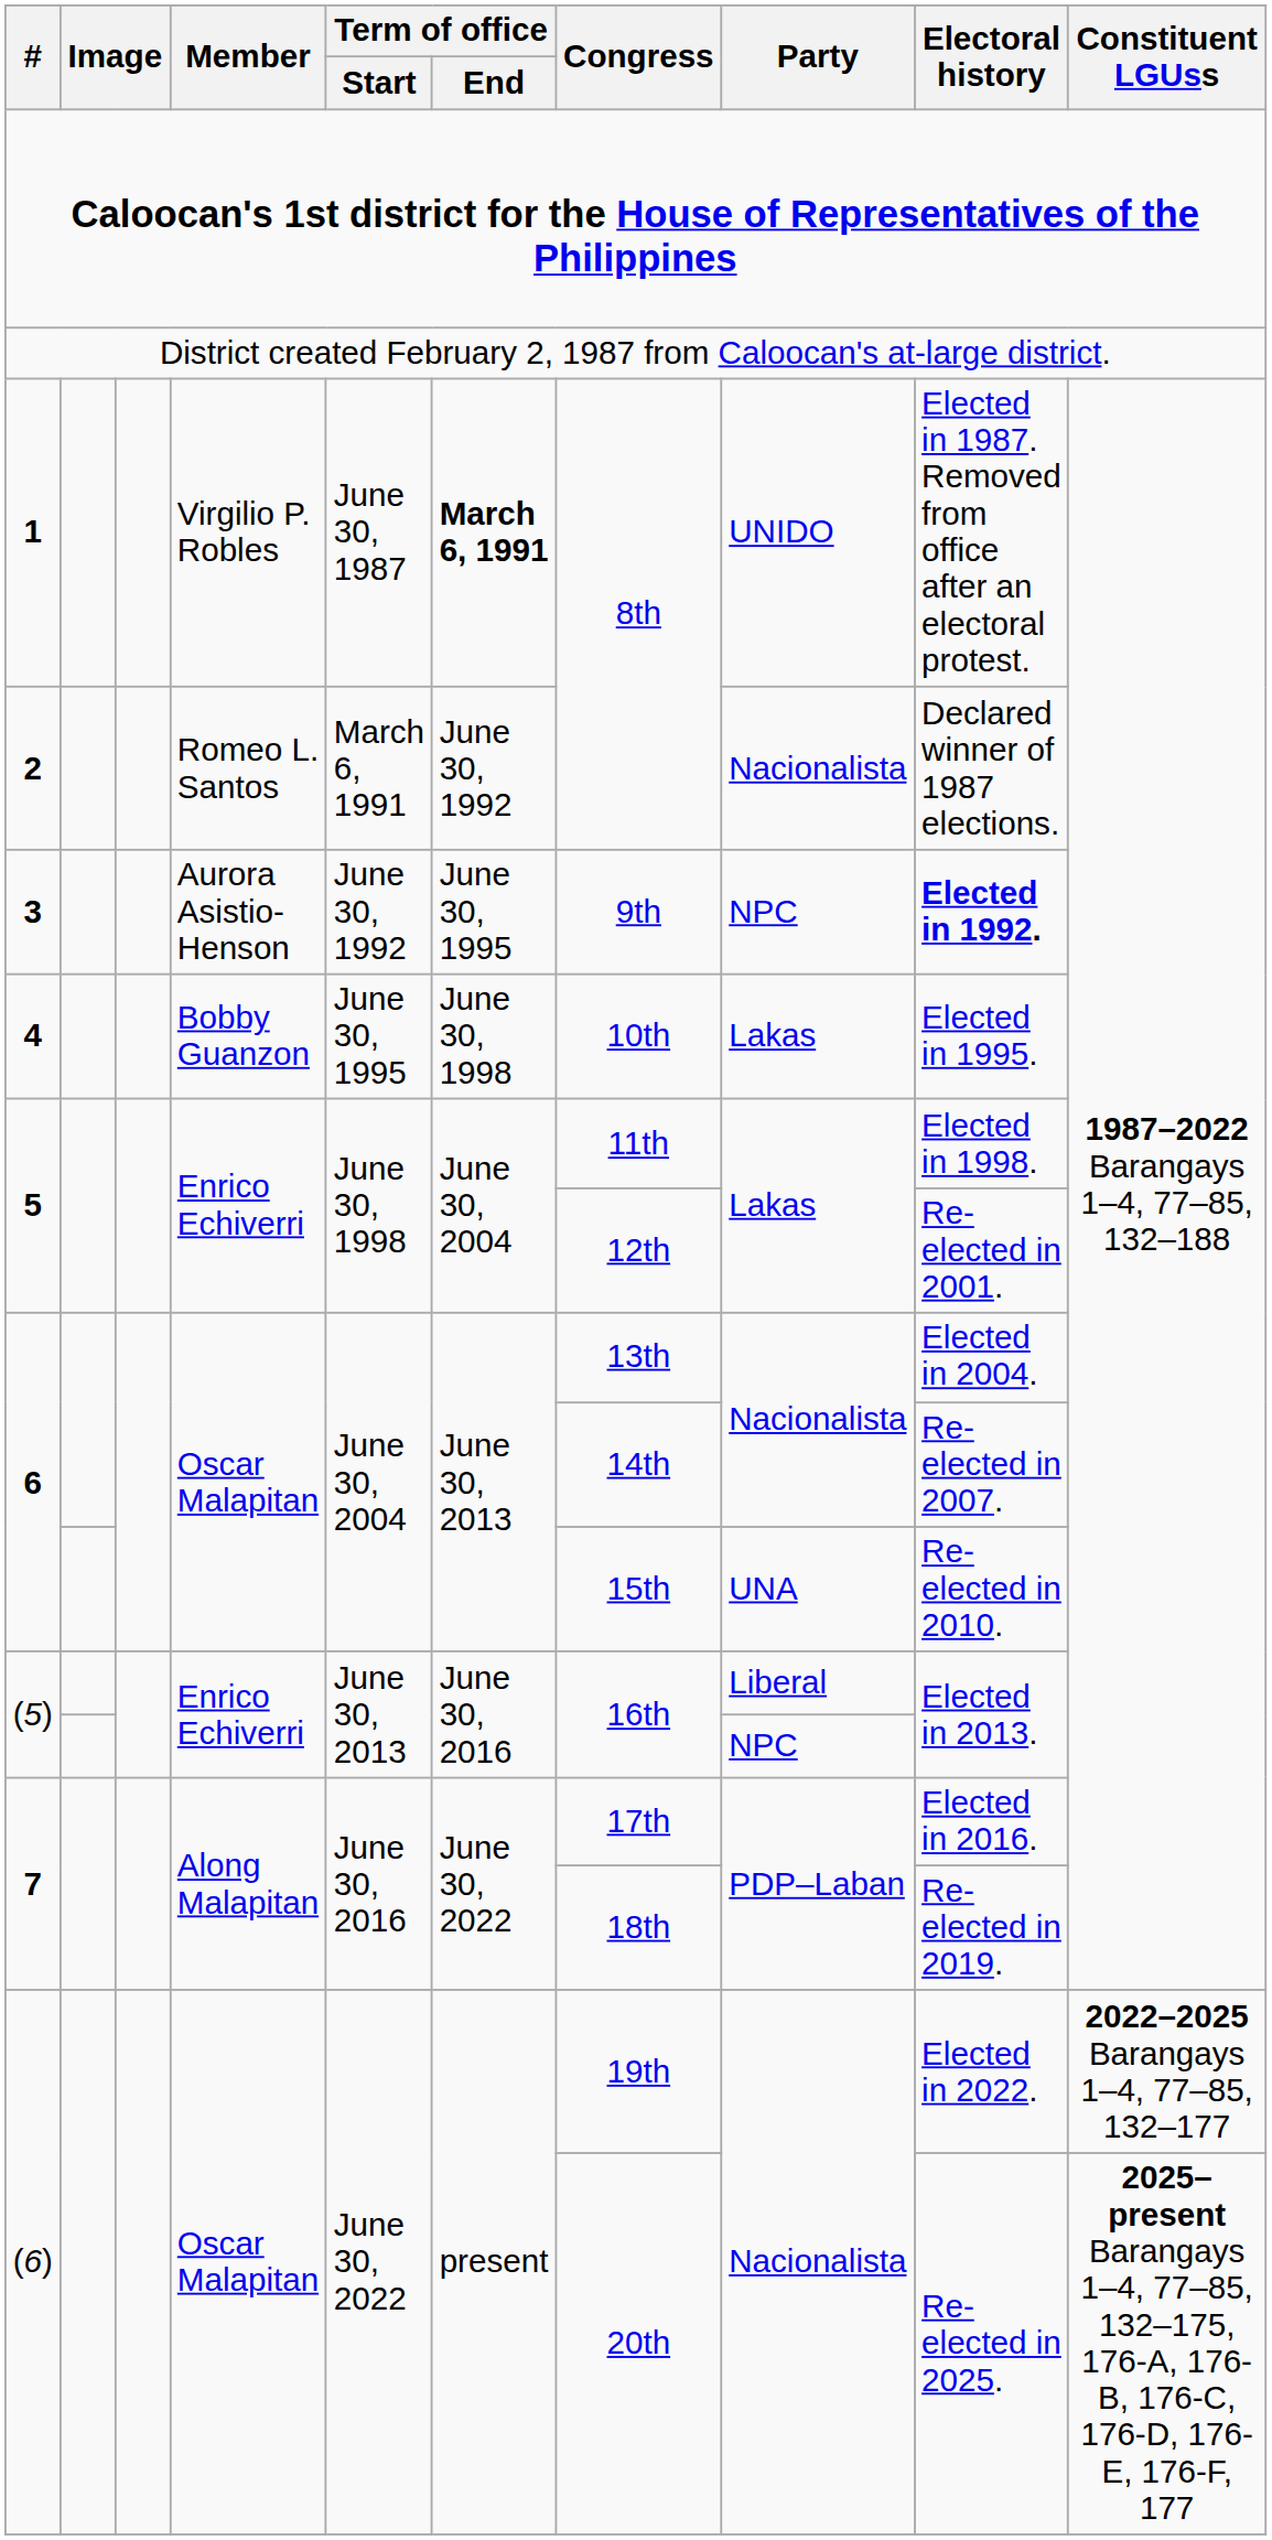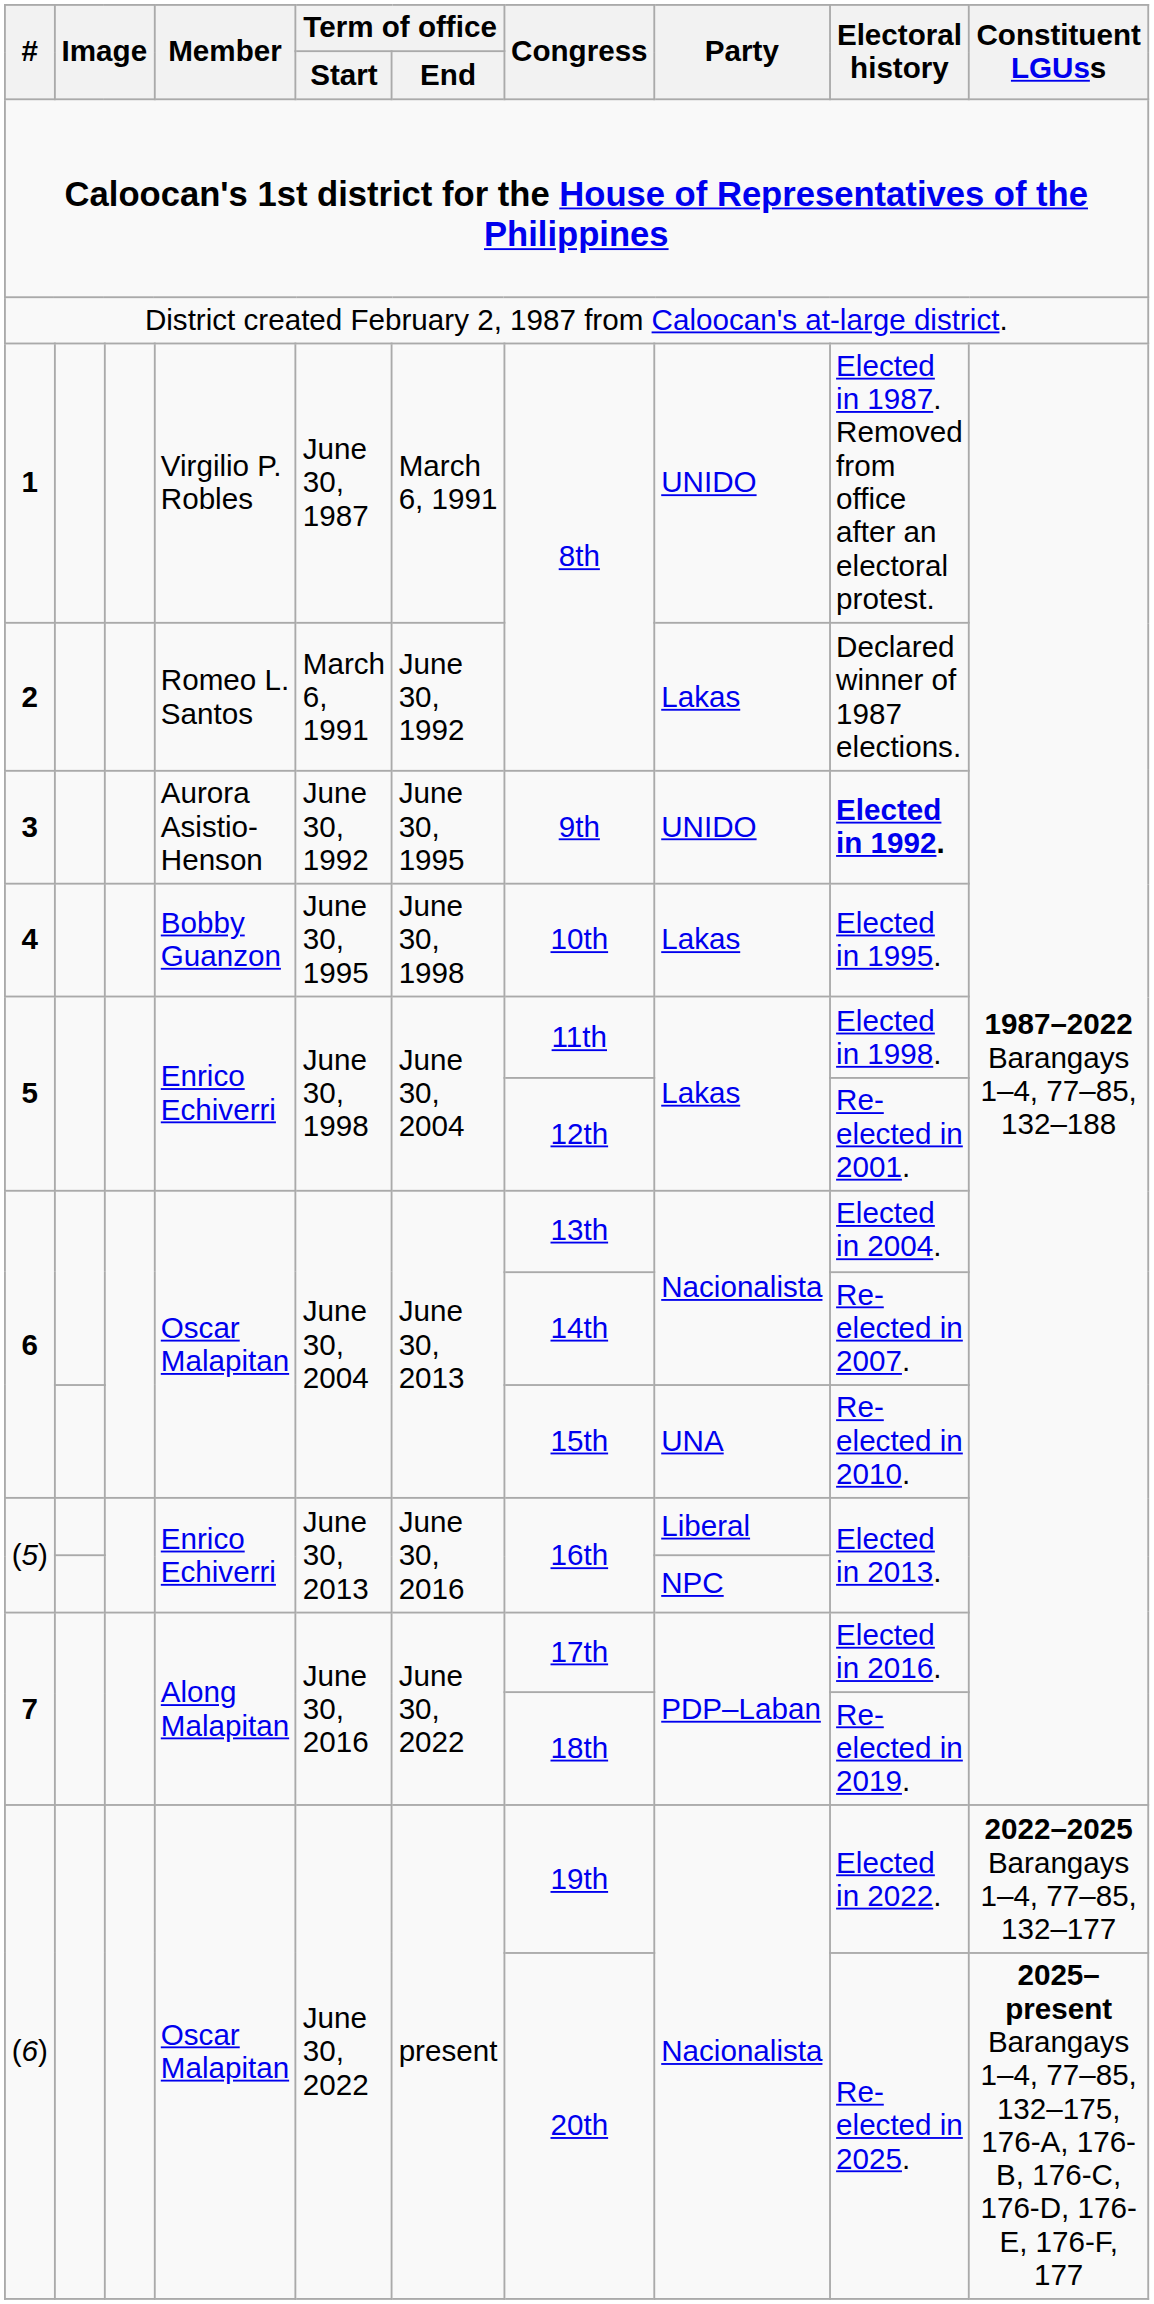1 | Term of office / End: bold -> normal
2 | Party: Nacionalista -> Lakas
3 | Party: NPC -> UNIDO
